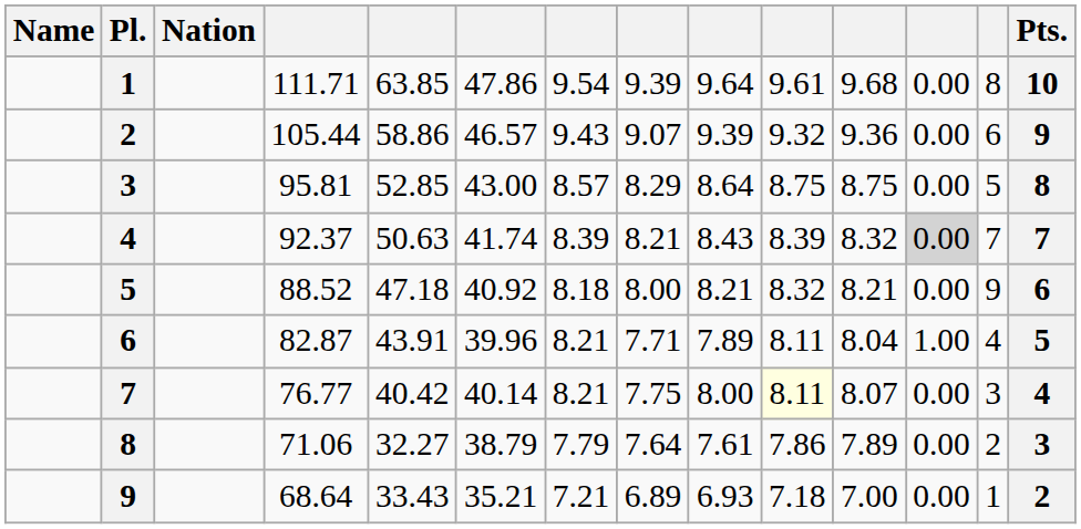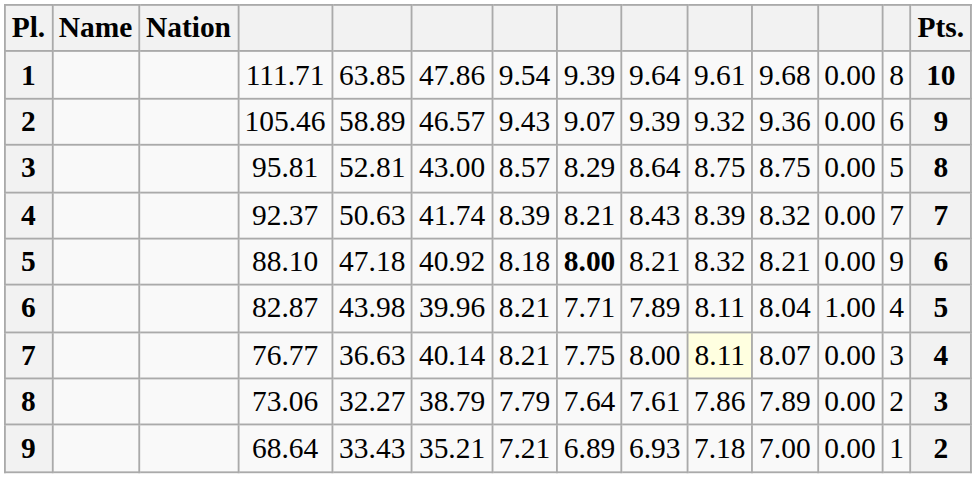columns swapped: Pl. <-> Name
row 3 | column 4: 105.44 -> 105.46
row 3 | column 5: 58.86 -> 58.89
row 4 | column 5: 52.85 -> 52.81
row 5 | column 12: lightgrey background -> no background
row 6 | column 4: 88.52 -> 88.10
row 6 | column 8: normal -> bold
row 7 | column 5: 43.91 -> 43.98
row 8 | column 5: 40.42 -> 36.63
row 9 | column 4: 71.06 -> 73.06
